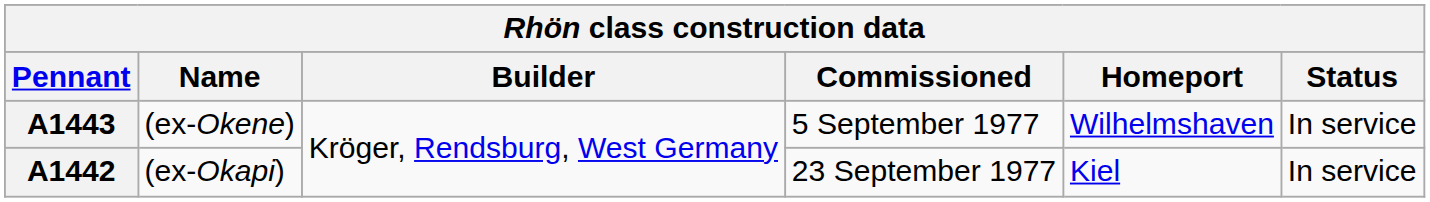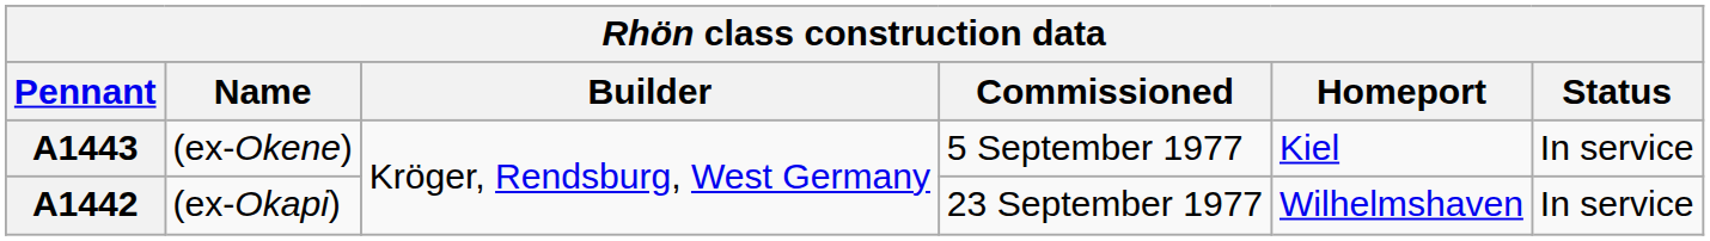A1443 | Homeport: Wilhelmshaven -> Kiel
A1442 | Homeport: Kiel -> Wilhelmshaven
